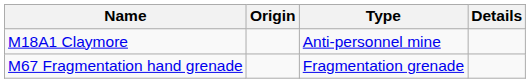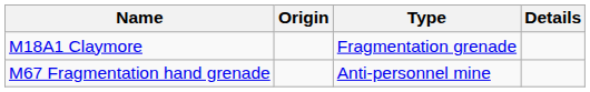M18A1 Claymore | Type: Anti-personnel mine -> Fragmentation grenade
M67 Fragmentation hand grenade | Type: Fragmentation grenade -> Anti-personnel mine
